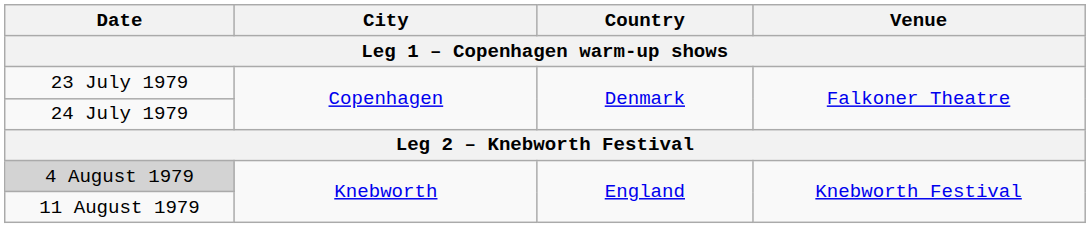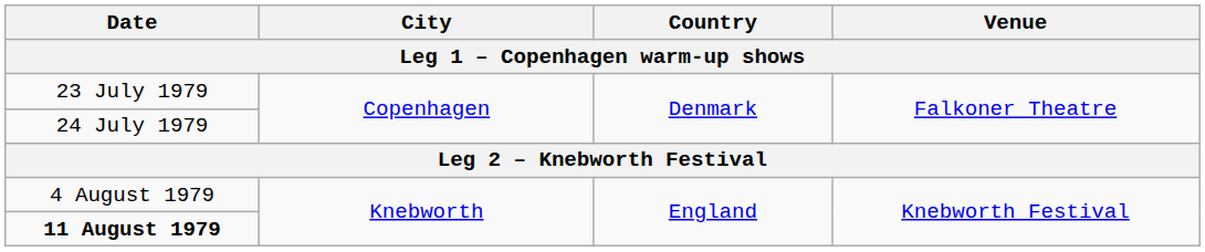4 August 1979 | Date: lightgrey background -> no background
11 August 1979 | Date: normal -> bold
